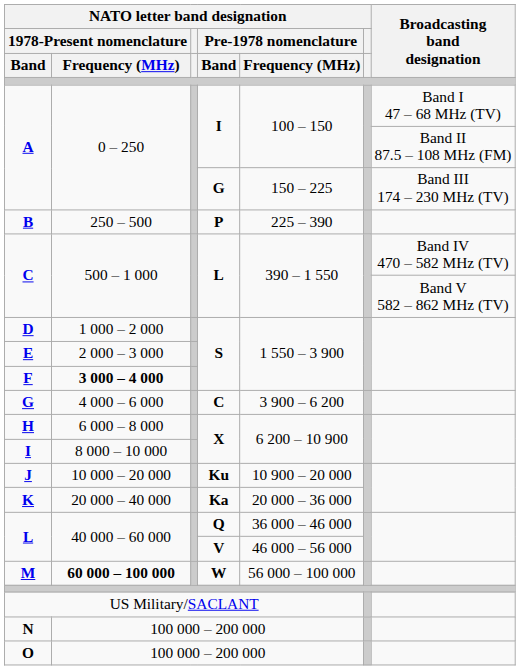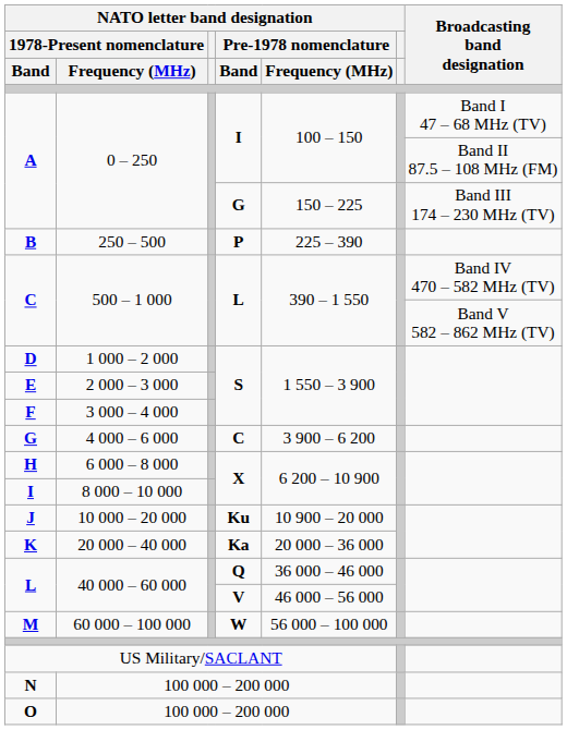F | column 2: bold -> normal
M | column 2: bold -> normal
